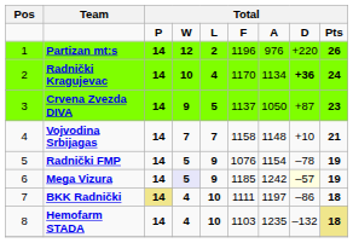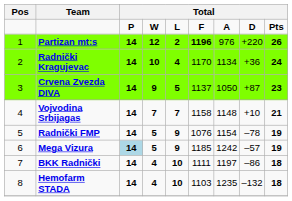Partizan mt:s | column 6: normal -> bold
Radnički Kragujevac | column 8: bold -> normal
Mega Vizura | column 3: no background -> lightblue background
Mega Vizura | column 4: lavender background -> no background
Mega Vizura | column 8: lightyellow background -> no background
BKK Radnički | column 3: khaki background -> no background
Hemofarm STADA | column 9: khaki background -> no background
